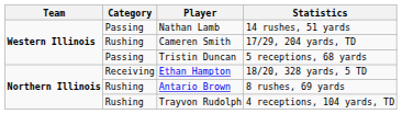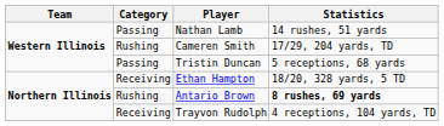Antario Brown | Statistics: normal -> bold
Trayvon Rudolph | Category: Rushing -> Receiving
